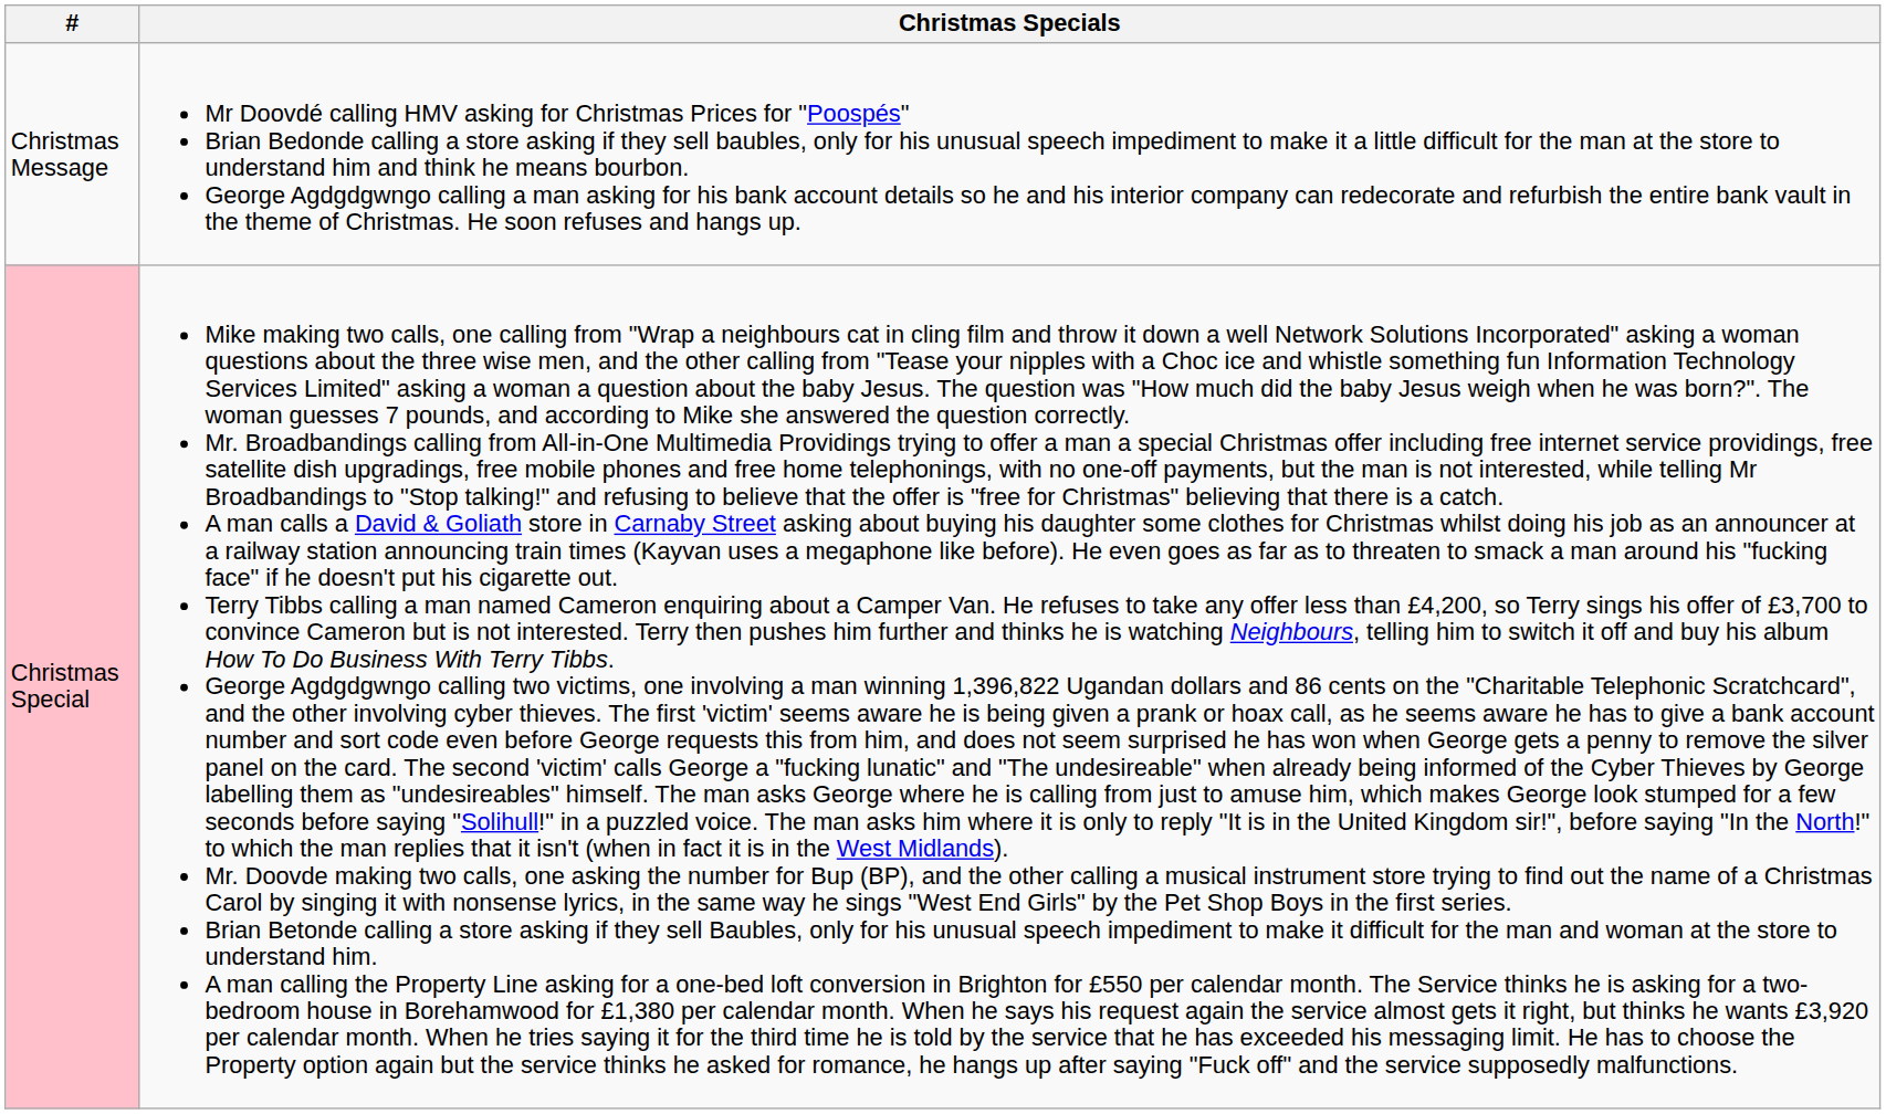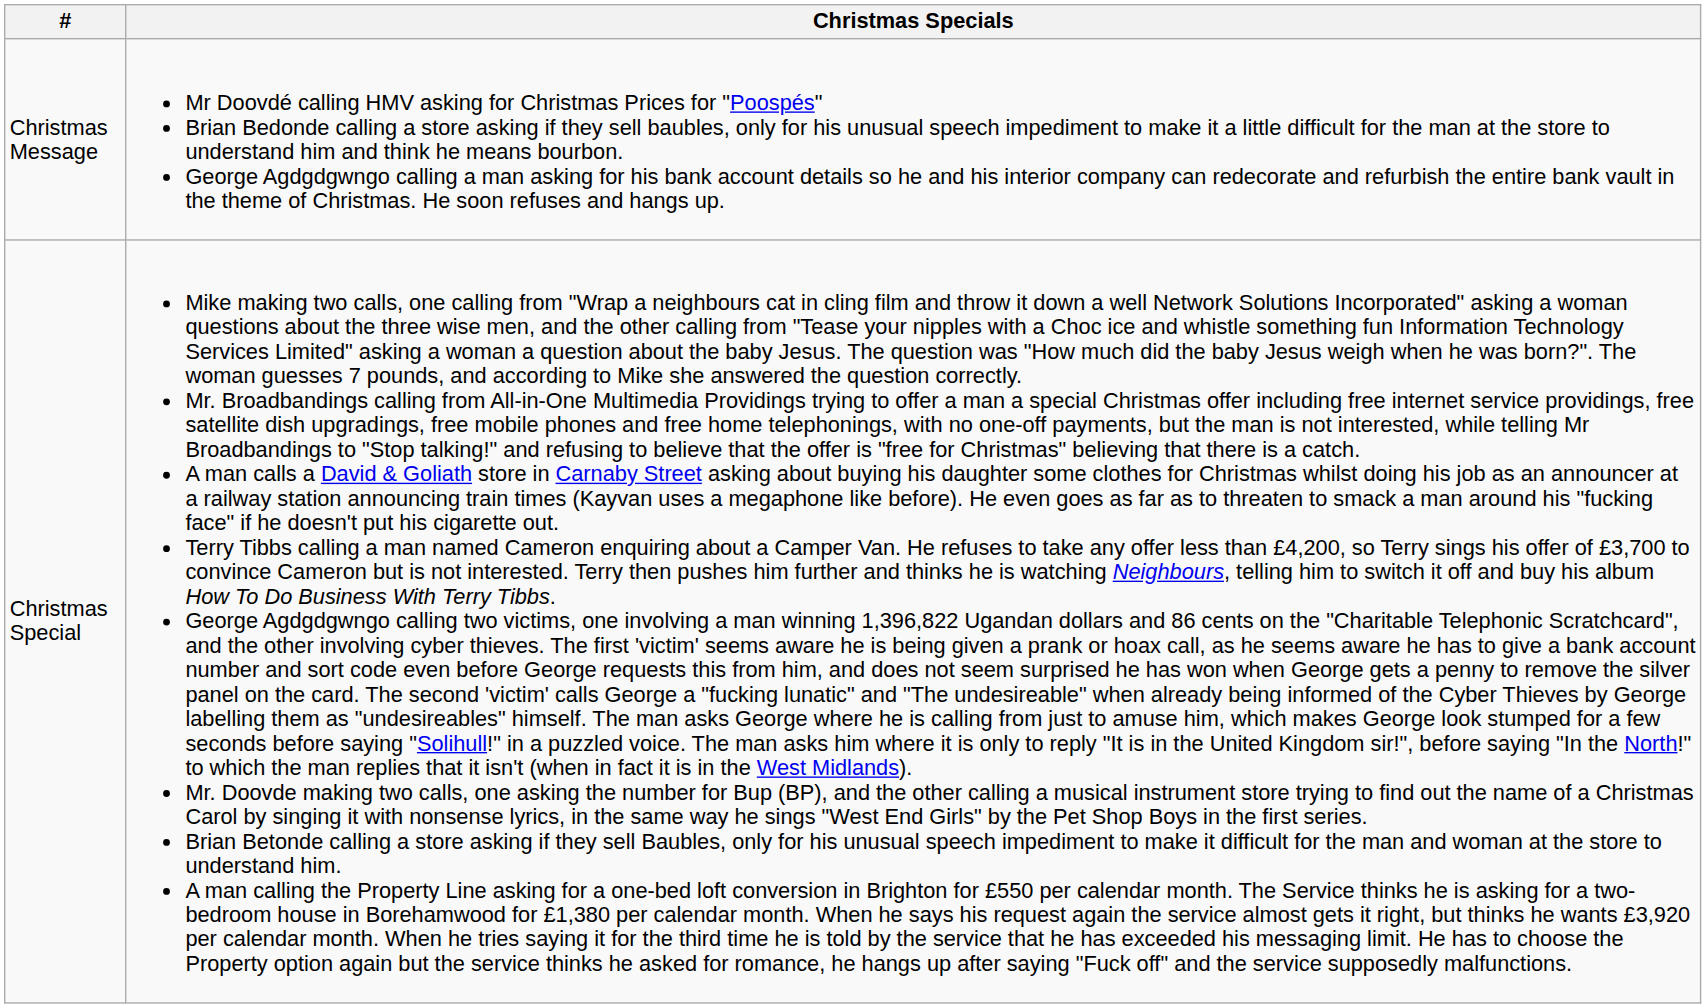Christmas Special | #: pink background -> no background
